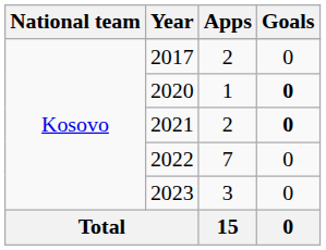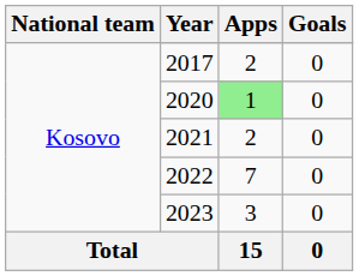2020 | Apps: no background -> lightgreen background
2020 | Goals: bold -> normal
2021 | Goals: bold -> normal
